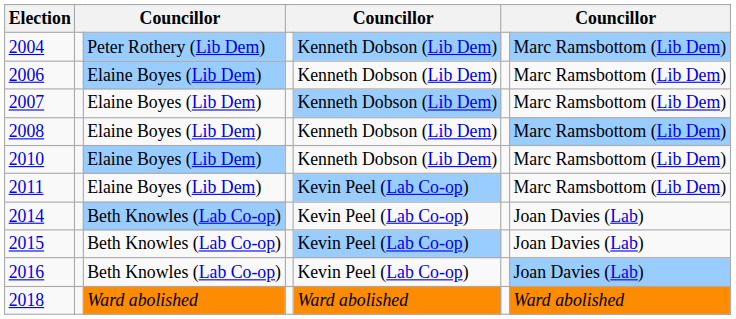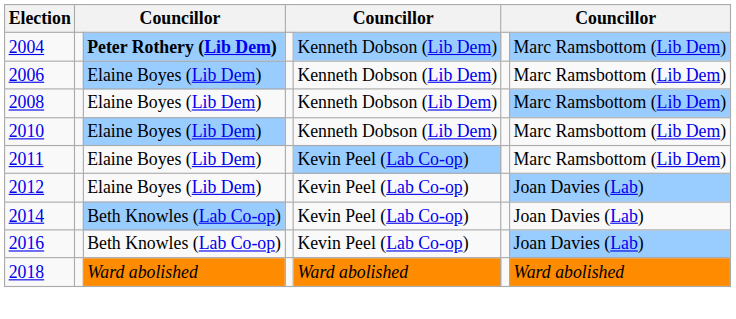2004 | column 3: normal -> bold
- row: 2007 | Elaine Boyes (Lib Dem) | Kenneth Dobson (Lib Dem) | Marc Ramsbottom (Lib Dem)
+ row: 2012 | Elaine Boyes (Lib Dem) | Kevin Peel (Lab Co-op) | Joan Davies (Lab)
- row: 2015 | Beth Knowles (Lab Co-op) | Kevin Peel (Lab Co-op) | Joan Davies (Lab)
